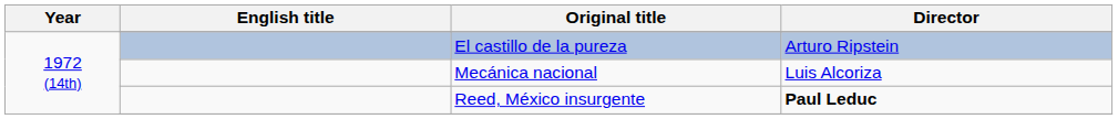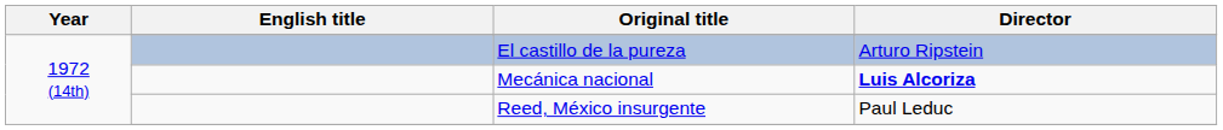Mecánica nacional | Director: normal -> bold
Reed, México insurgente | Director: bold -> normal
